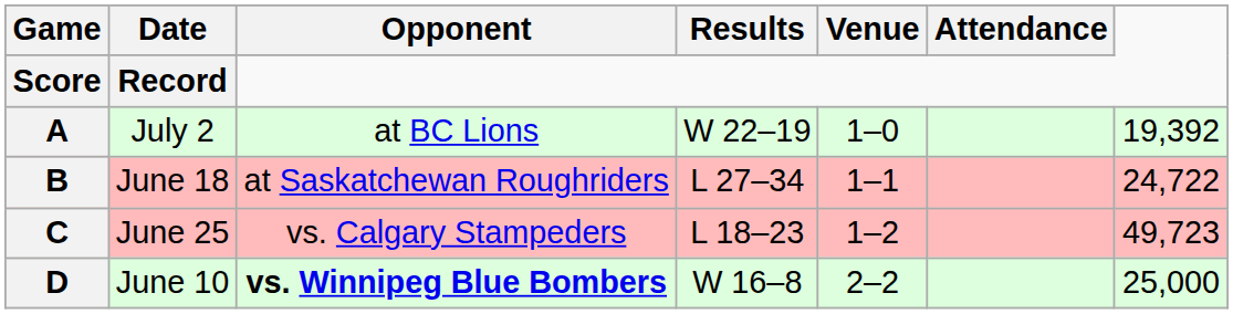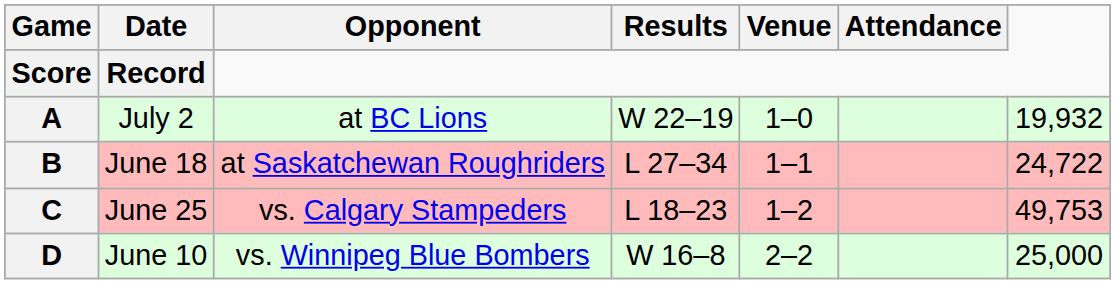A | column 7: 19,392 -> 19,932
C | column 7: 49,723 -> 49,753
D | Opponent: bold -> normal
